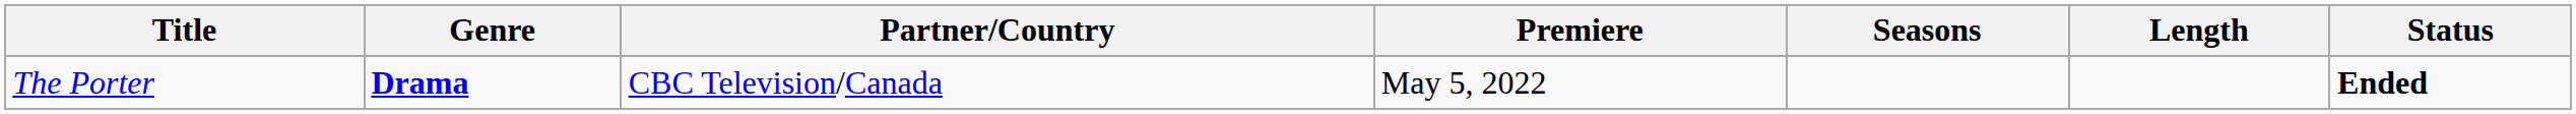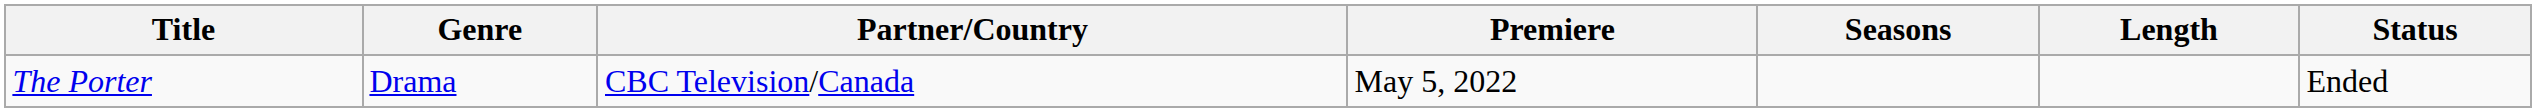The Porter | Genre: bold -> normal
The Porter | Status: bold -> normal
